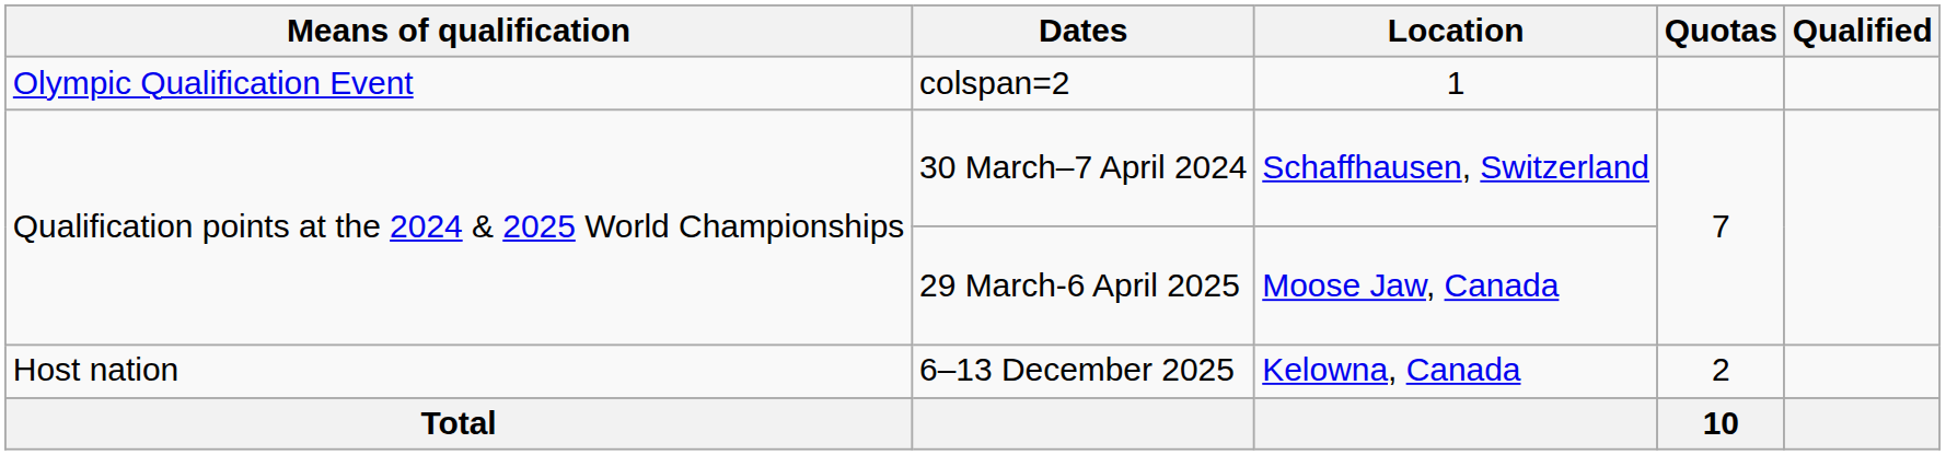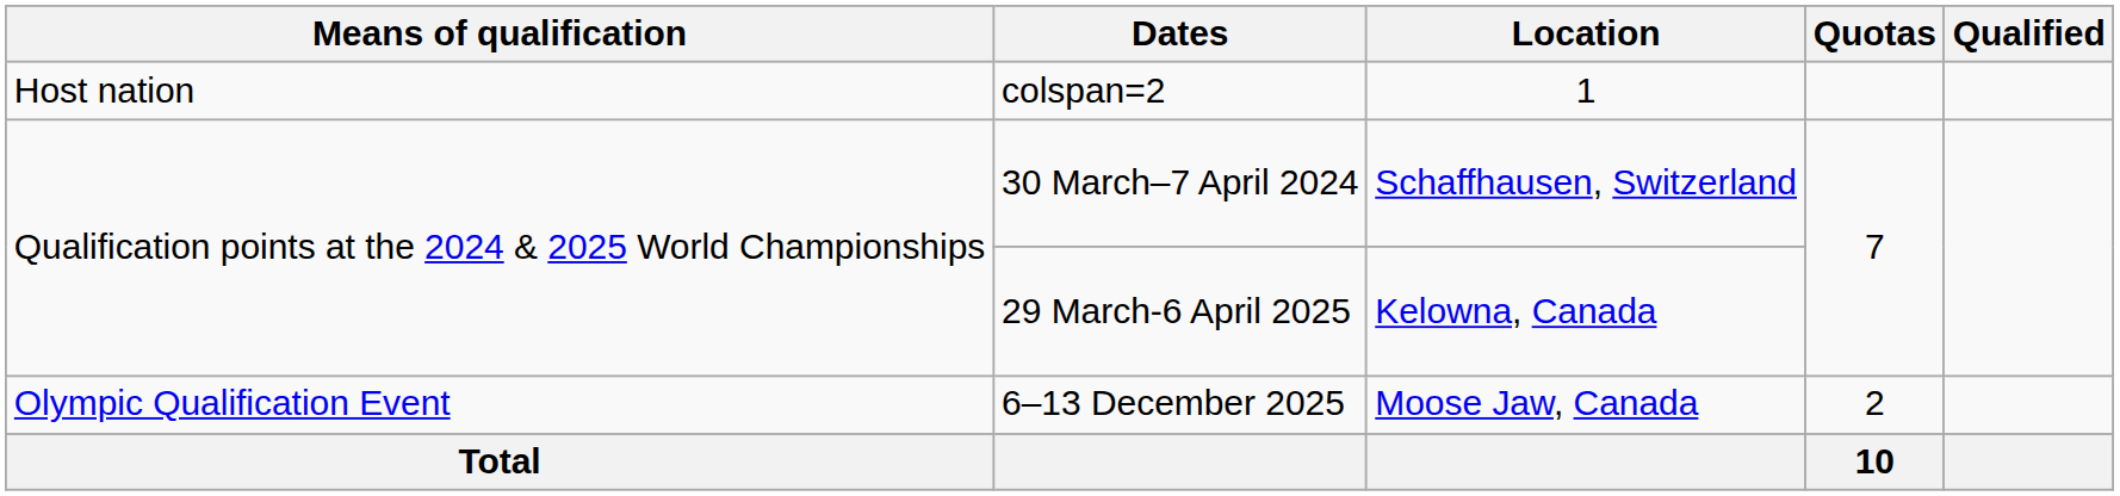colspan=2 | Means of qualification: Olympic Qualification Event -> Host nation
29 March-6 April 2025 | Location: Moose Jaw, Canada -> Kelowna, Canada
6–13 December 2025 | Means of qualification: Host nation -> Olympic Qualification Event
6–13 December 2025 | Location: Kelowna, Canada -> Moose Jaw, Canada
